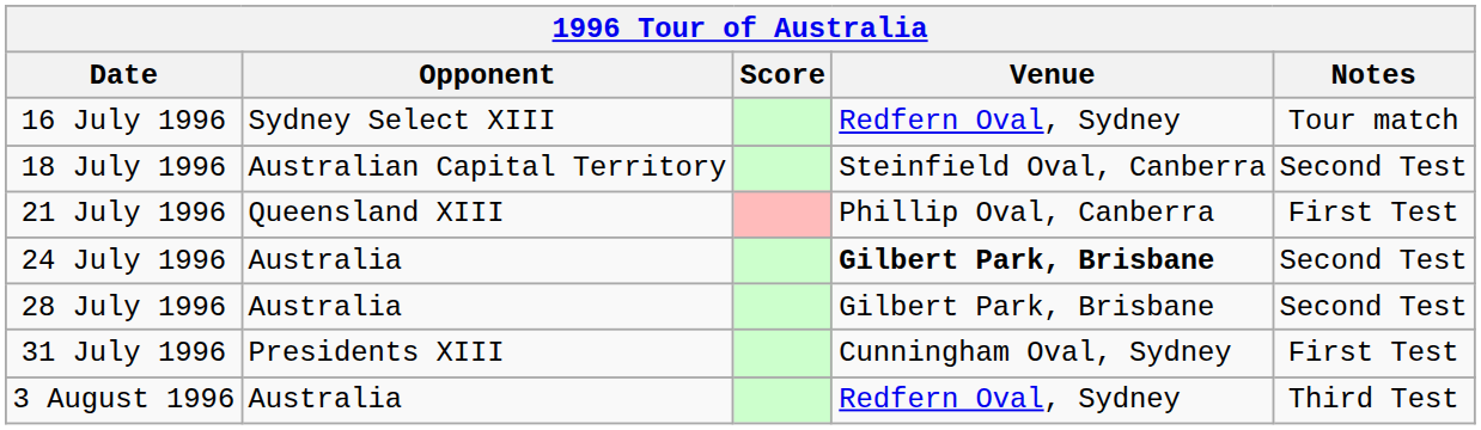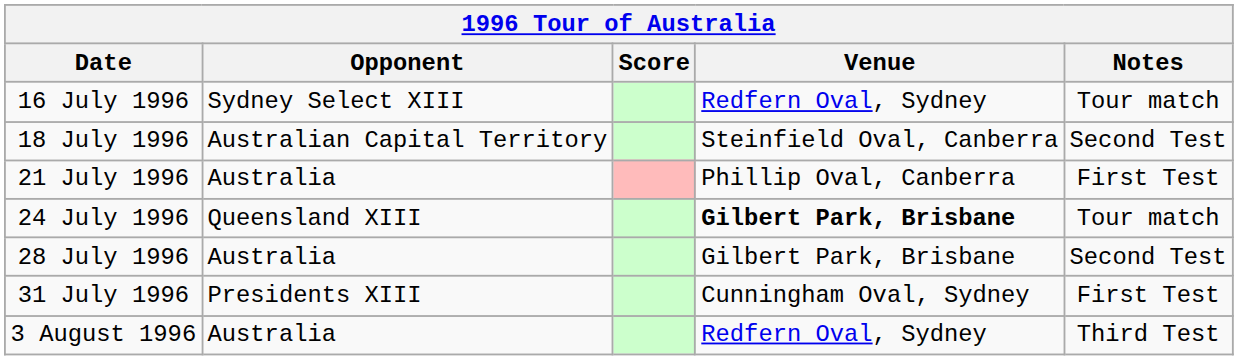21 July 1996 | Opponent: Queensland XIII -> Australia
24 July 1996 | Opponent: Australia -> Queensland XIII
24 July 1996 | Notes: Second Test -> Tour match
